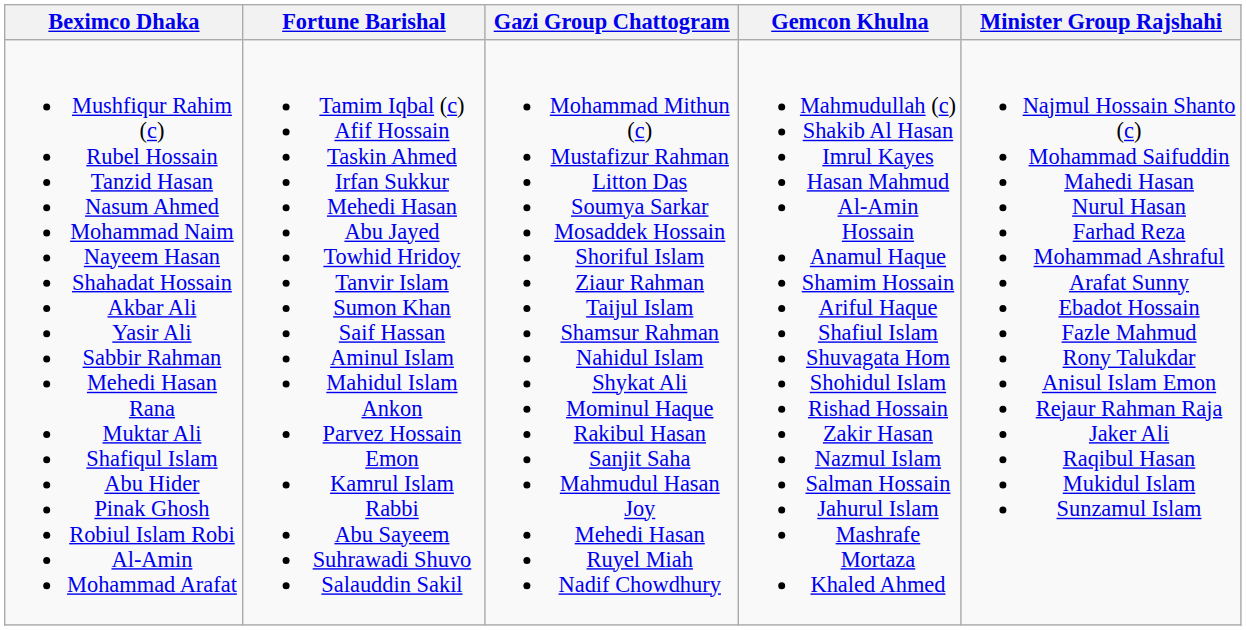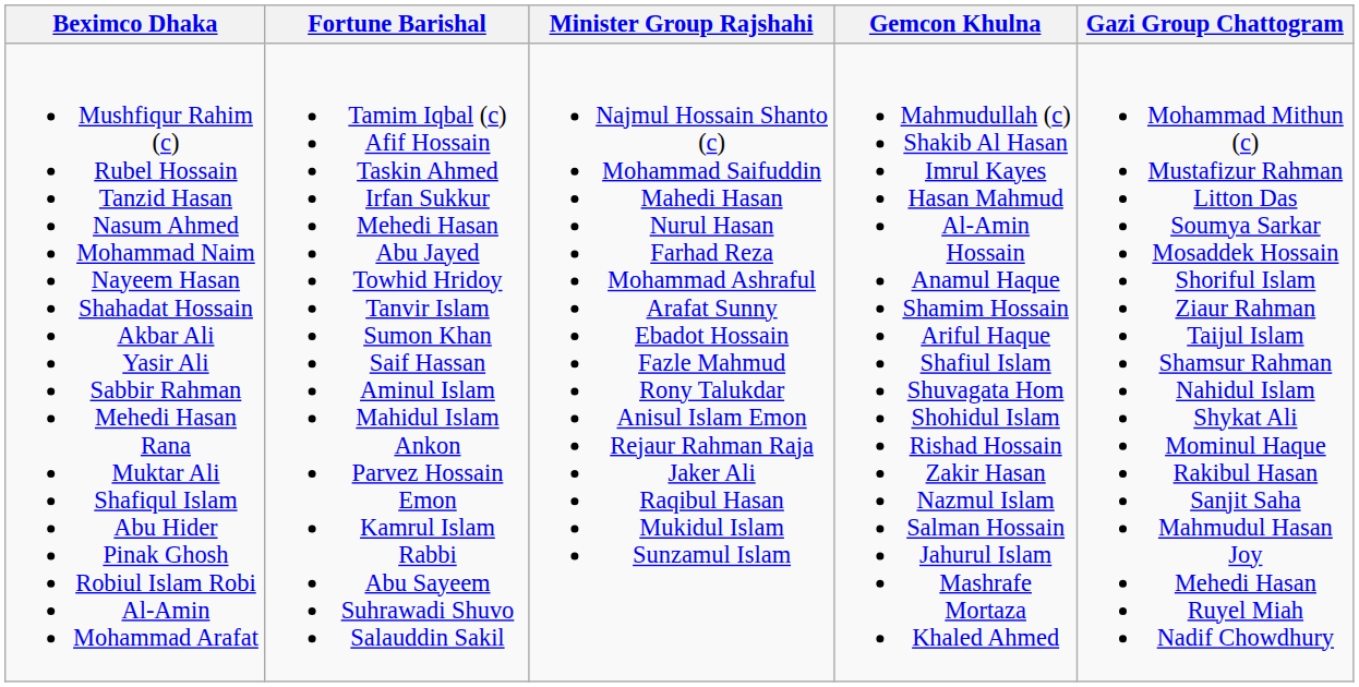columns swapped: Gazi Group Chattogram <-> Minister Group Rajshahi
